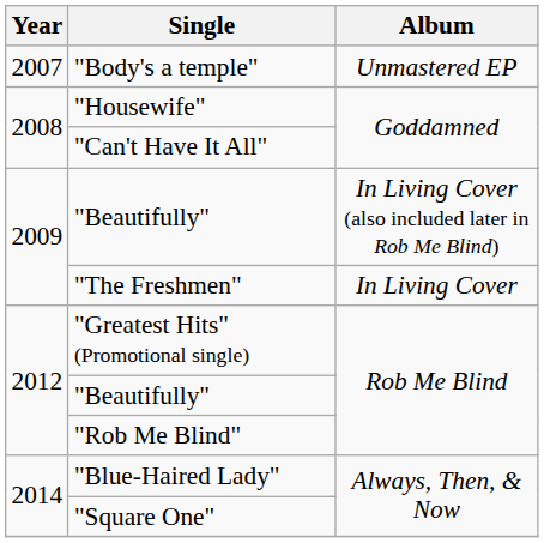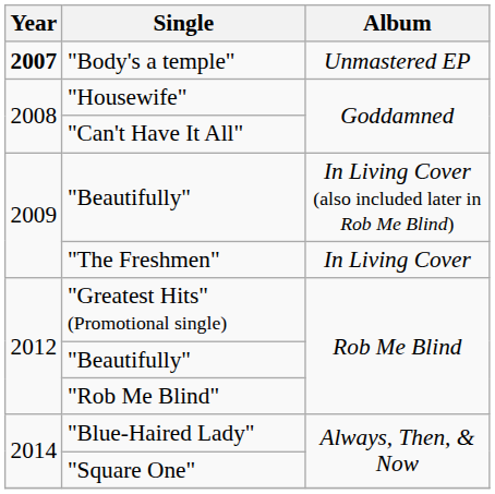"Body's a temple" | Year: normal -> bold
